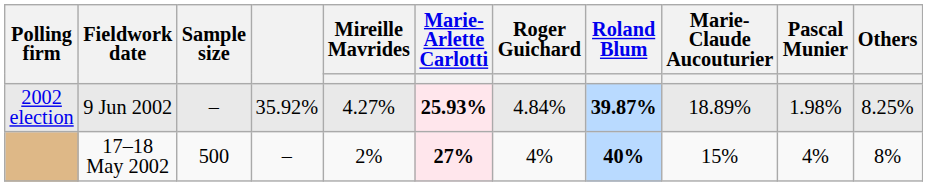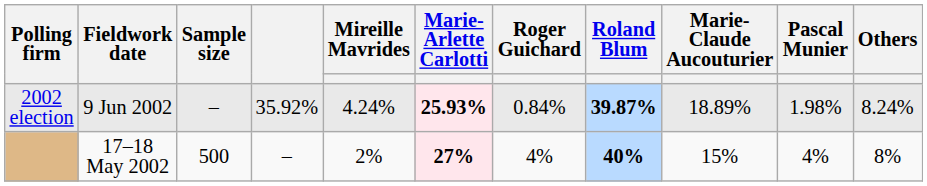2002 election | Mireille Mavrides: 4.27% -> 4.24%
2002 election | Roger Guichard: 4.84% -> 0.84%
2002 election | Others: 8.25% -> 8.24%
